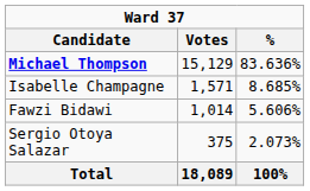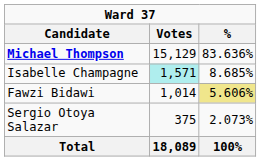Isabelle Champagne | Votes: no background -> paleturquoise background
Fawzi Bidawi | %: no background -> khaki background
